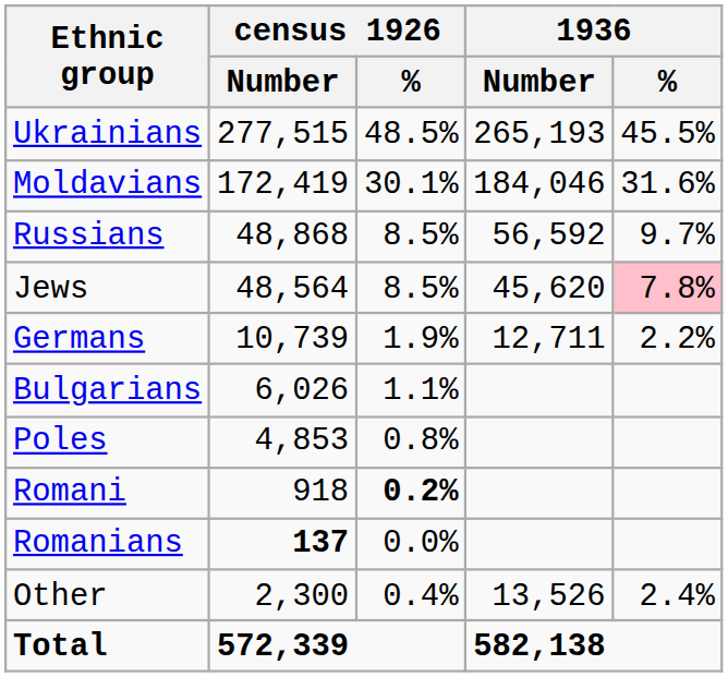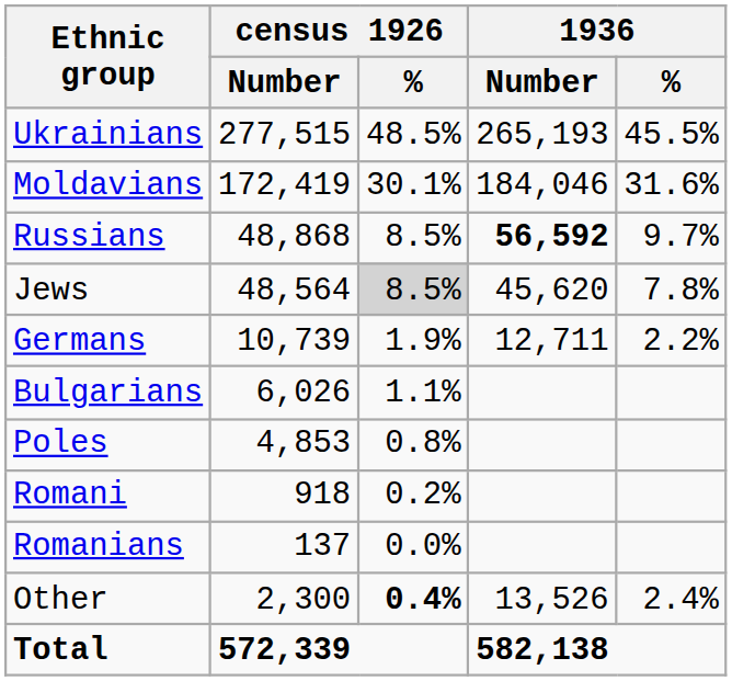Russians | 1936 / Number: normal -> bold
Jews | census 1926 / %: no background -> lightgrey background
Jews | 1936 / %: pink background -> no background
Romani | census 1926 / %: bold -> normal
Romanians | census 1926 / Number: bold -> normal
Other | census 1926 / %: normal -> bold
